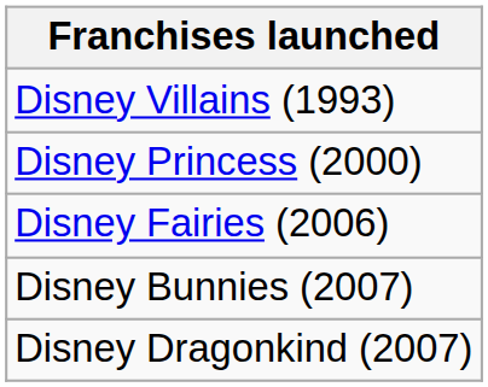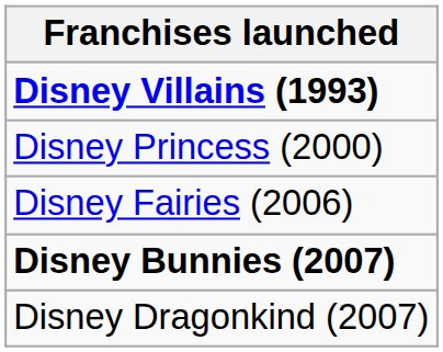row 2 | column 1: normal -> bold
row 5 | column 1: normal -> bold
